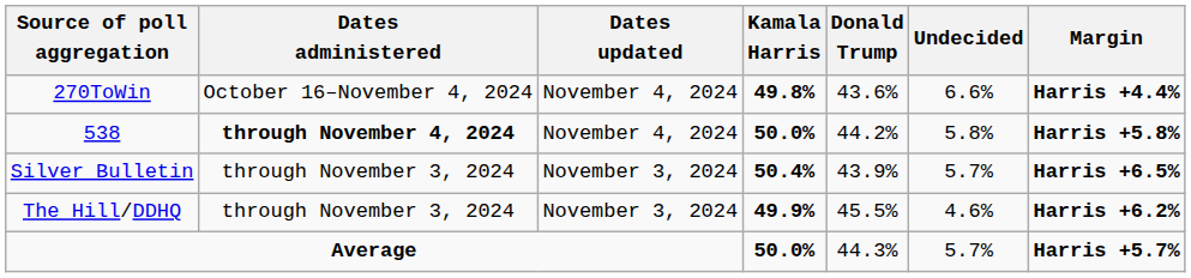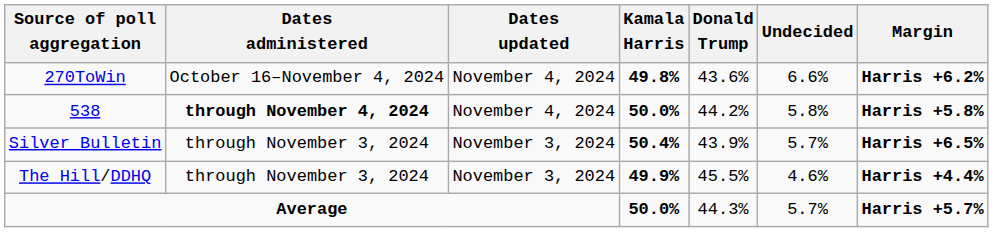270ToWin | Margin: Harris +4.4% -> Harris +6.2%
The Hill/DDHQ | Margin: Harris +6.2% -> Harris +4.4%
